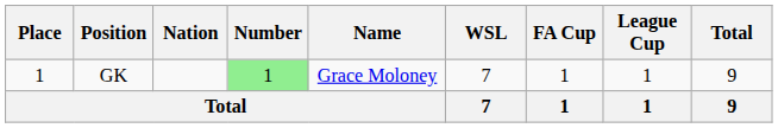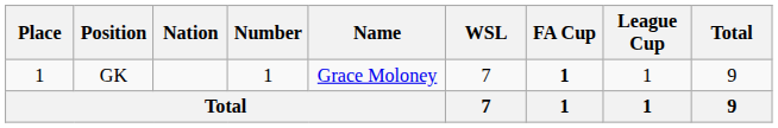GK | Number: lightgreen background -> no background
GK | FA Cup: normal -> bold
